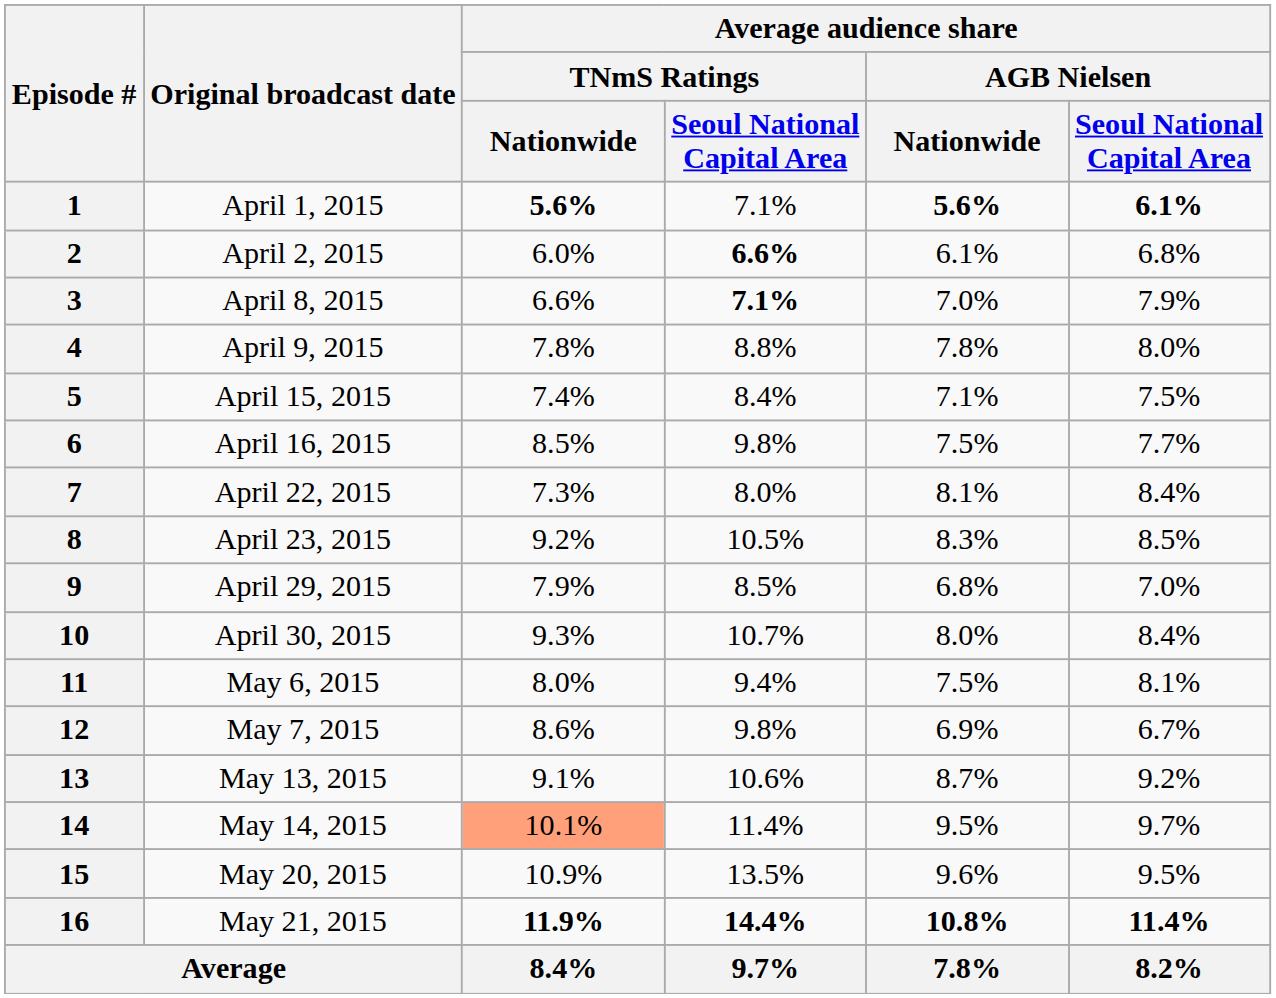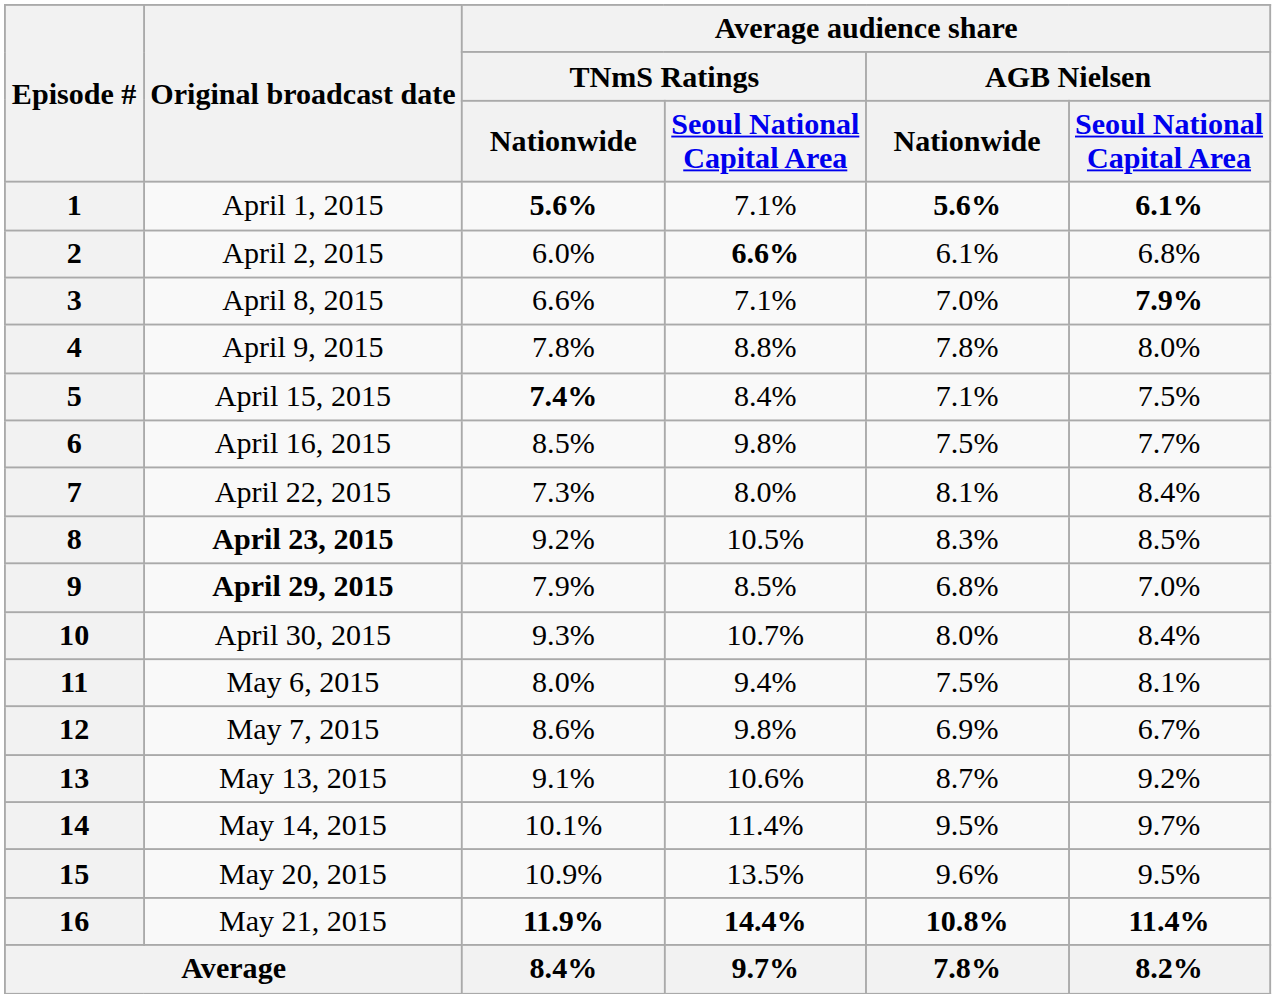3 | column 4: bold -> normal
3 | column 6: normal -> bold
5 | Average audience share / TNmS Ratings / Nationwide: normal -> bold
8 | Original broadcast date: normal -> bold
9 | Original broadcast date: normal -> bold
14 | Average audience share / TNmS Ratings / Nationwide: lightsalmon background -> no background
